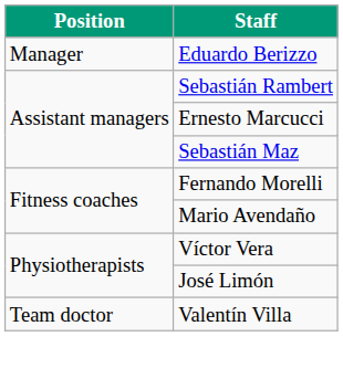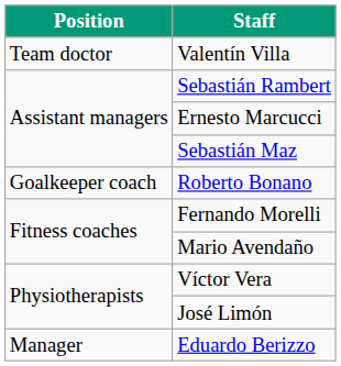rows swapped: Eduardo Berizzo <-> Valentín Villa
+ row: Goalkeeper coach | Roberto Bonano
